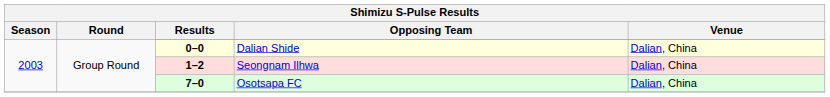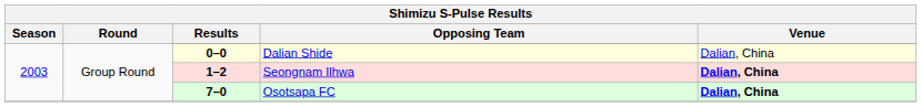Seongnam Ilhwa | Venue: normal -> bold
Osotsapa FC | Venue: normal -> bold
